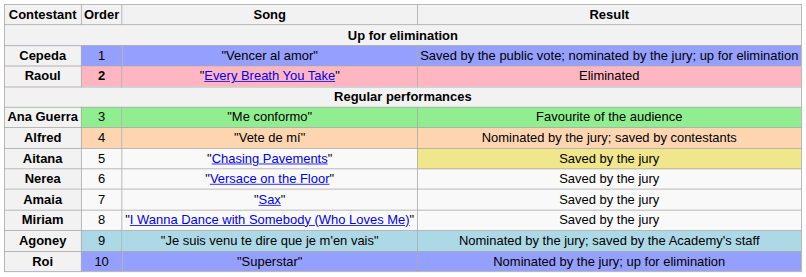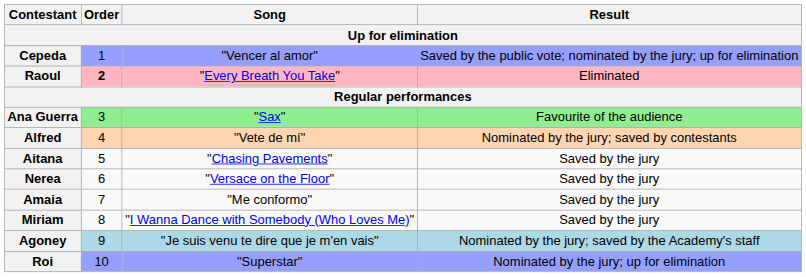Ana Guerra | Song: "Me conformo" -> "Sax"
Aitana | Result: khaki background -> no background
Amaia | Song: "Sax" -> "Me conformo"
